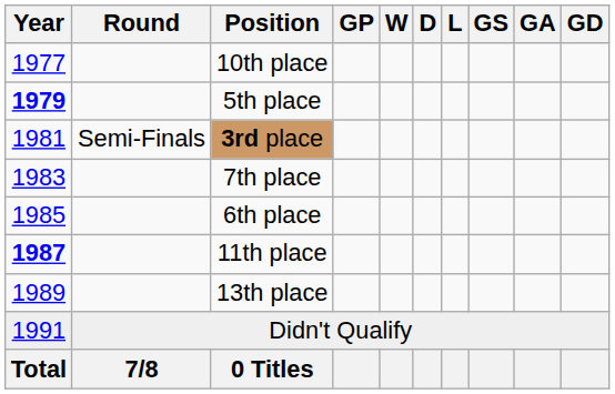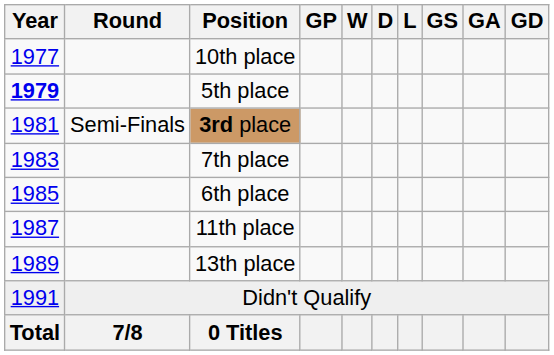11th place | Year: bold -> normal
